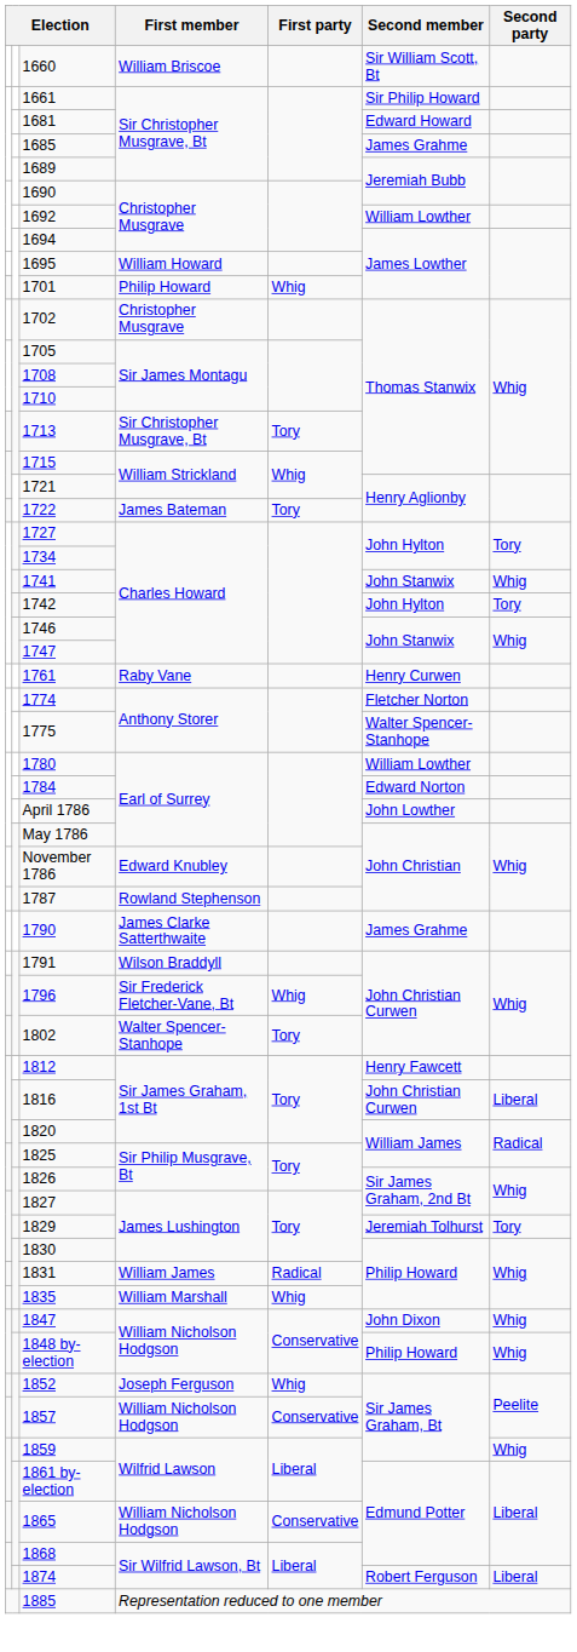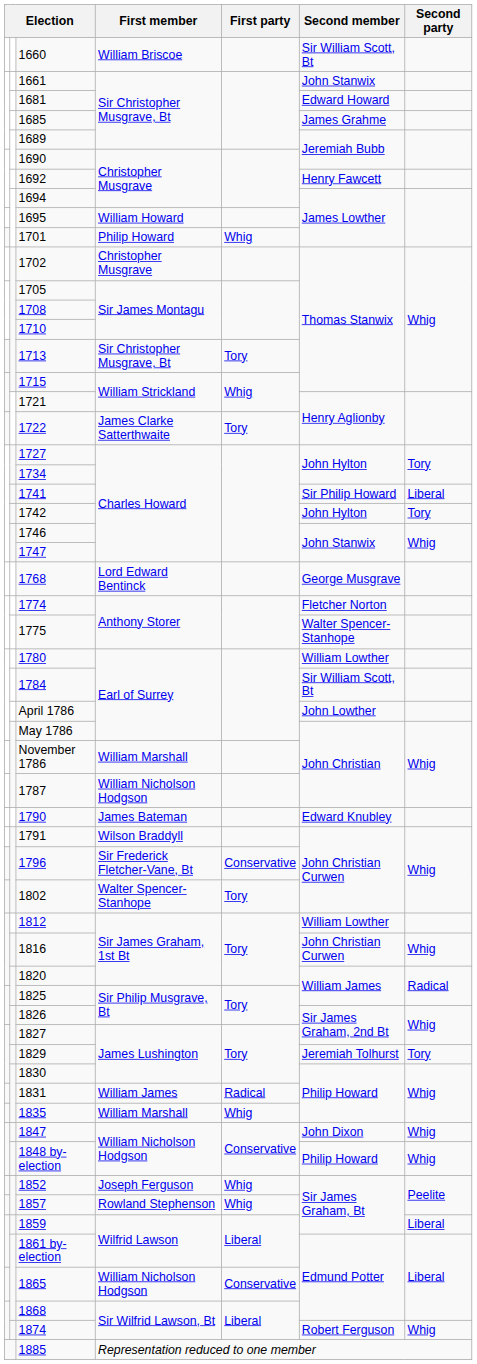1661 | Second member: Sir Philip Howard -> John Stanwix
1692 | Second member: William Lowther -> Henry Fawcett
1722 | First member: James Bateman -> James Clarke Satterthwaite
1741 | Second member: John Stanwix -> Sir Philip Howard
1741 | Second party: Whig -> Liberal
- row: 1761 | Raby Vane | Henry Curwen
+ row: 1768 | Lord Edward Bentinck | George Musgrave
1784 | Second member: Edward Norton -> Sir William Scott, Bt
November 1786 | First member: Edward Knubley -> William Marshall
1787 | First member: Rowland Stephenson -> William Nicholson Hodgson
1790 | First member: James Clarke Satterthwaite -> James Bateman
1790 | Second member: James Grahme -> Edward Knubley
1796 | First party: Whig -> Conservative
1812 | Second member: Henry Fawcett -> William Lowther
1816 | Second party: Liberal -> Whig
1857 | First member: William Nicholson Hodgson -> Rowland Stephenson
1857 | First party: Conservative -> Whig
1859 | Second party: Whig -> Liberal
1874 | Second party: Liberal -> Whig
